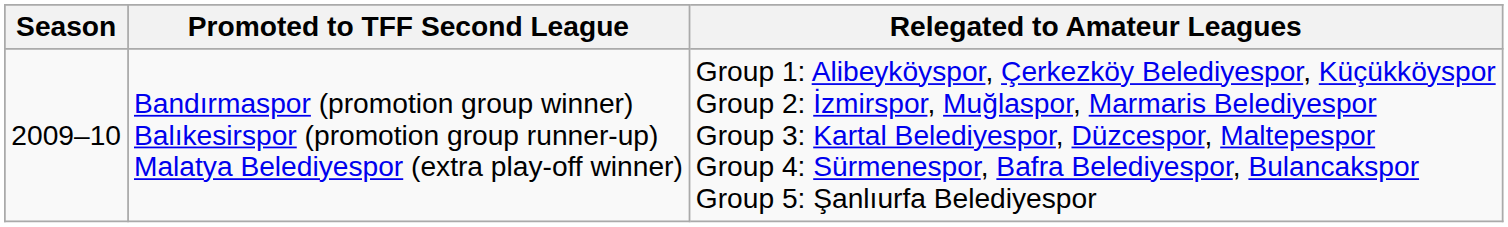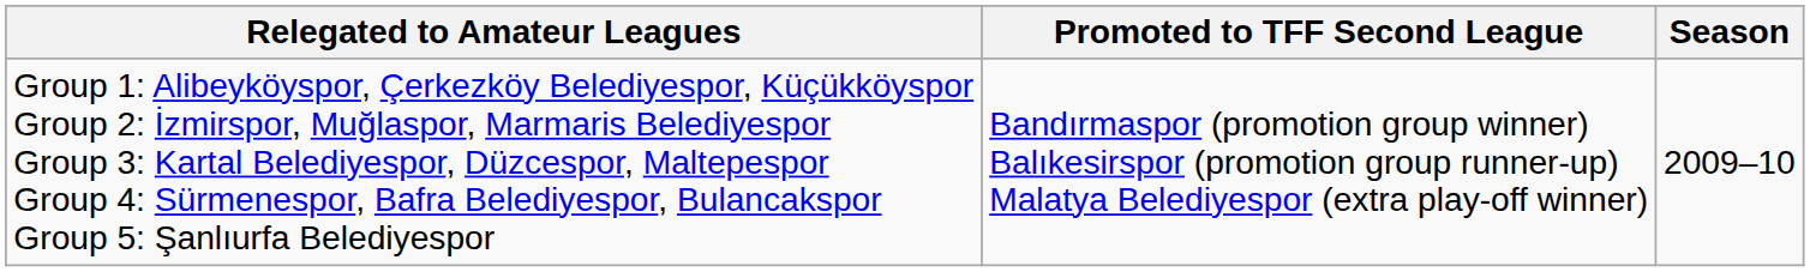columns swapped: Season <-> Relegated to Amateur Leagues
